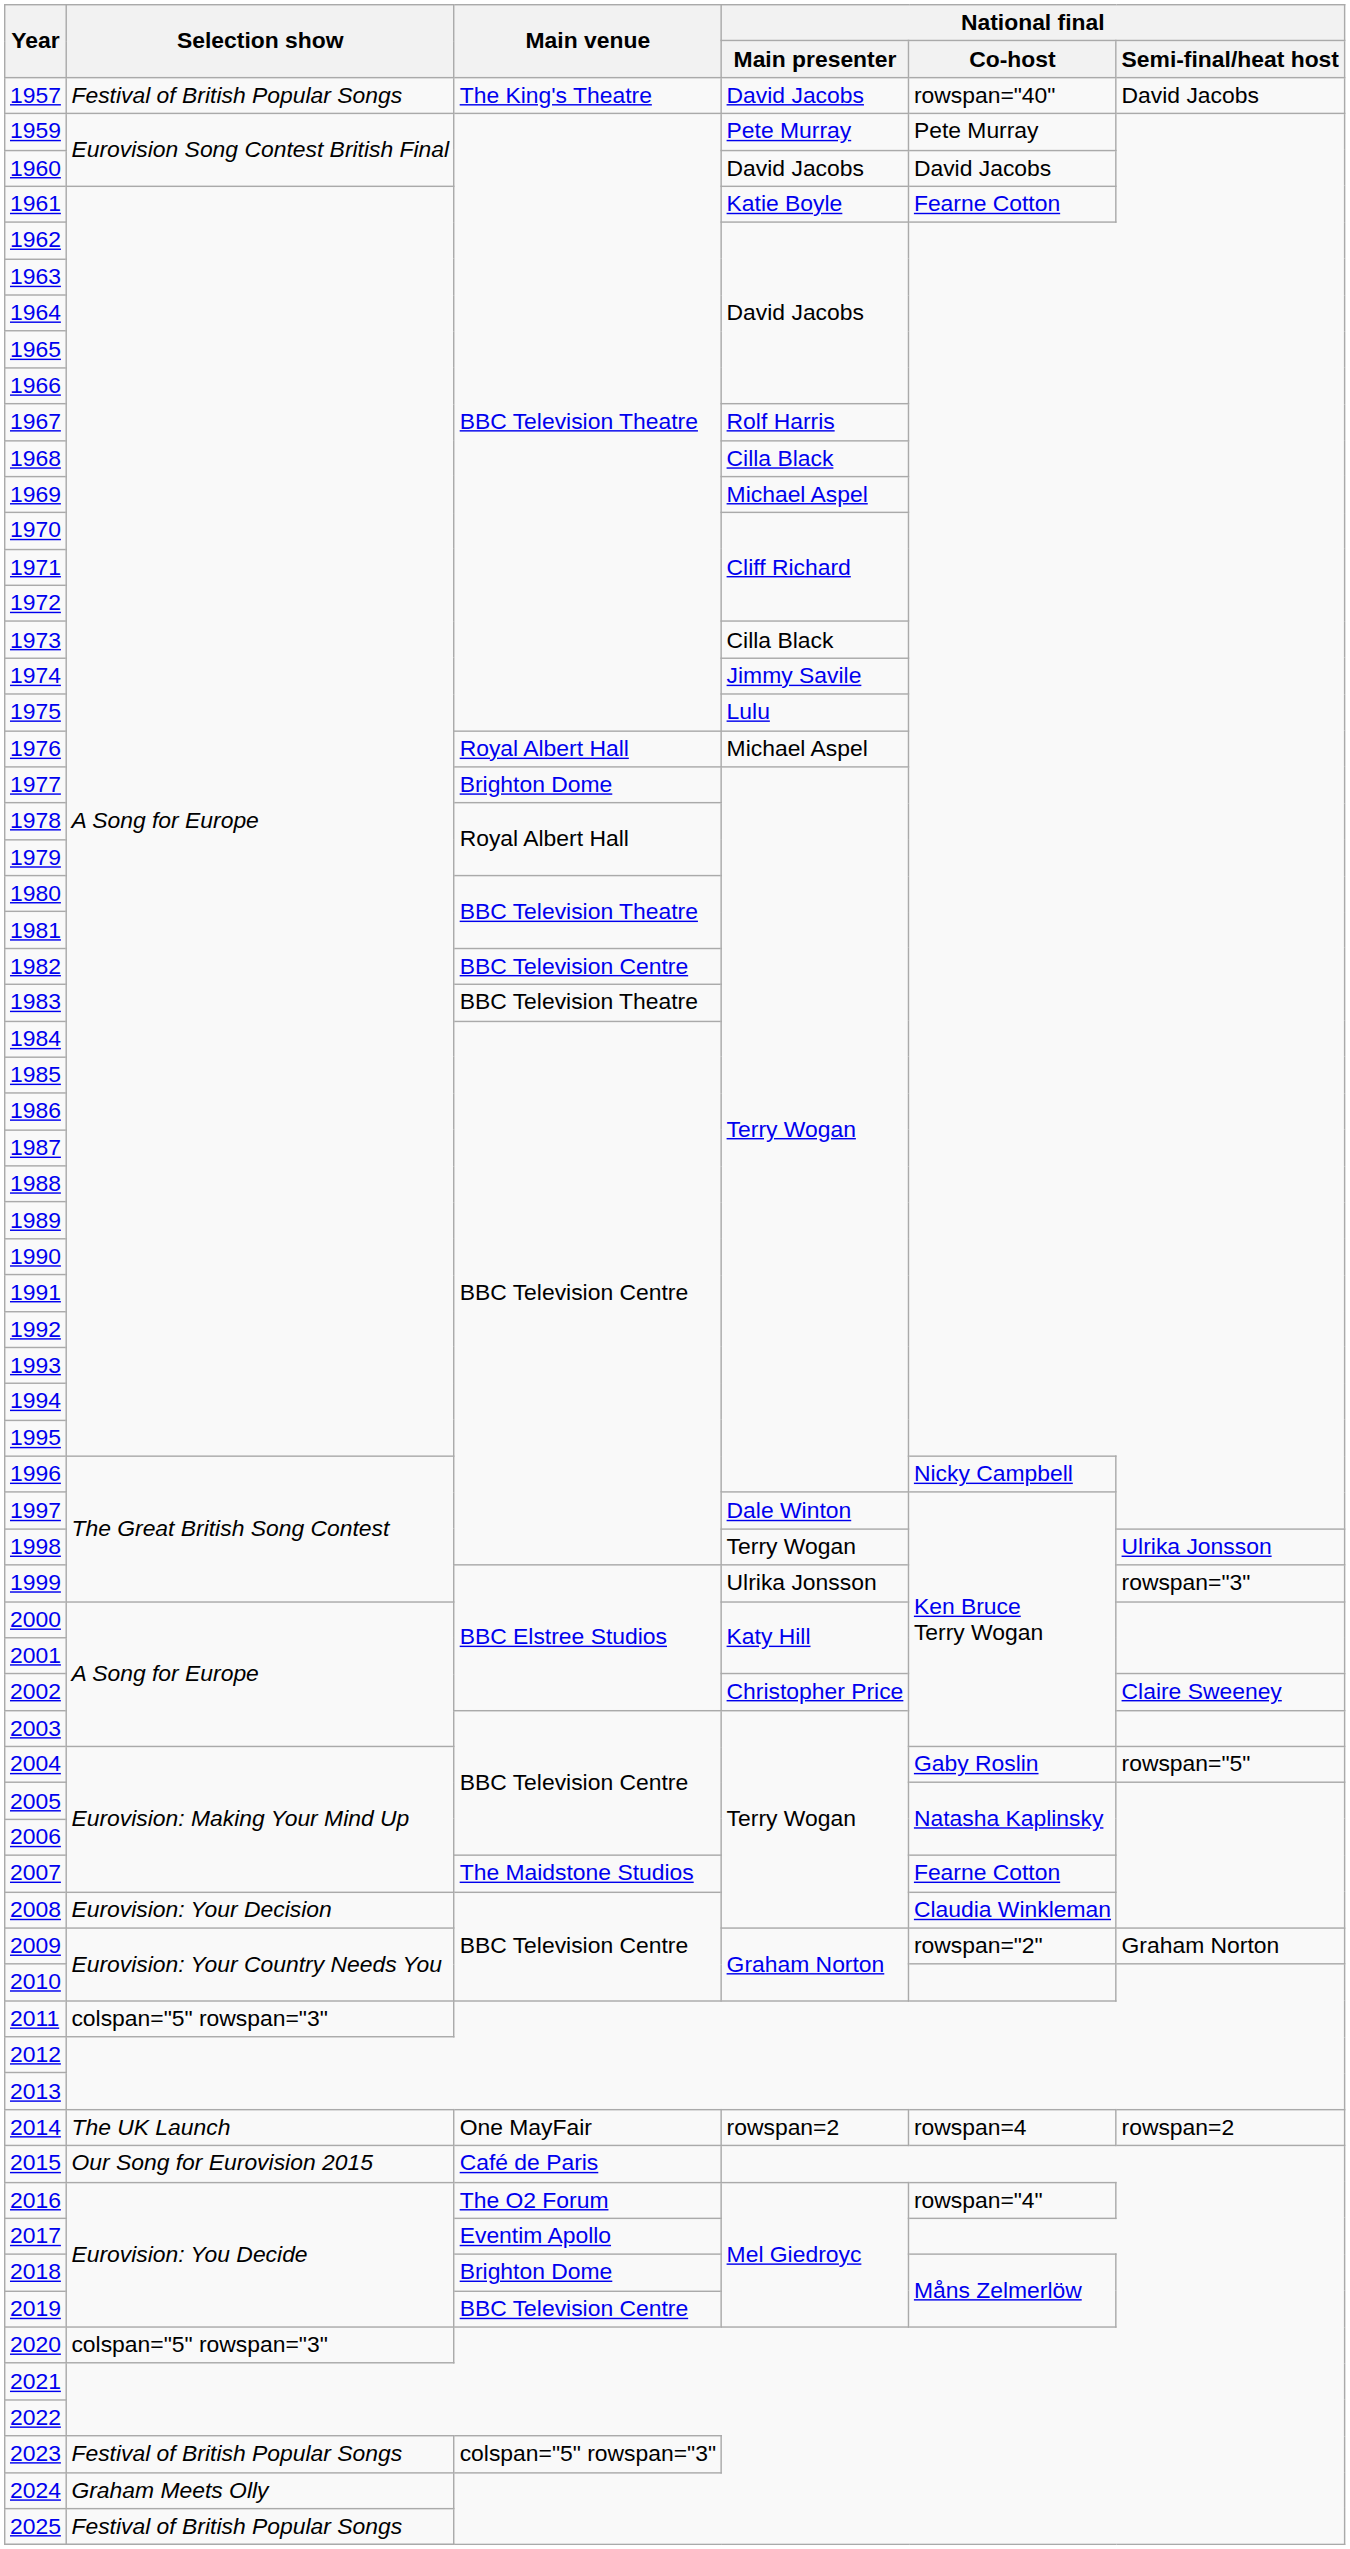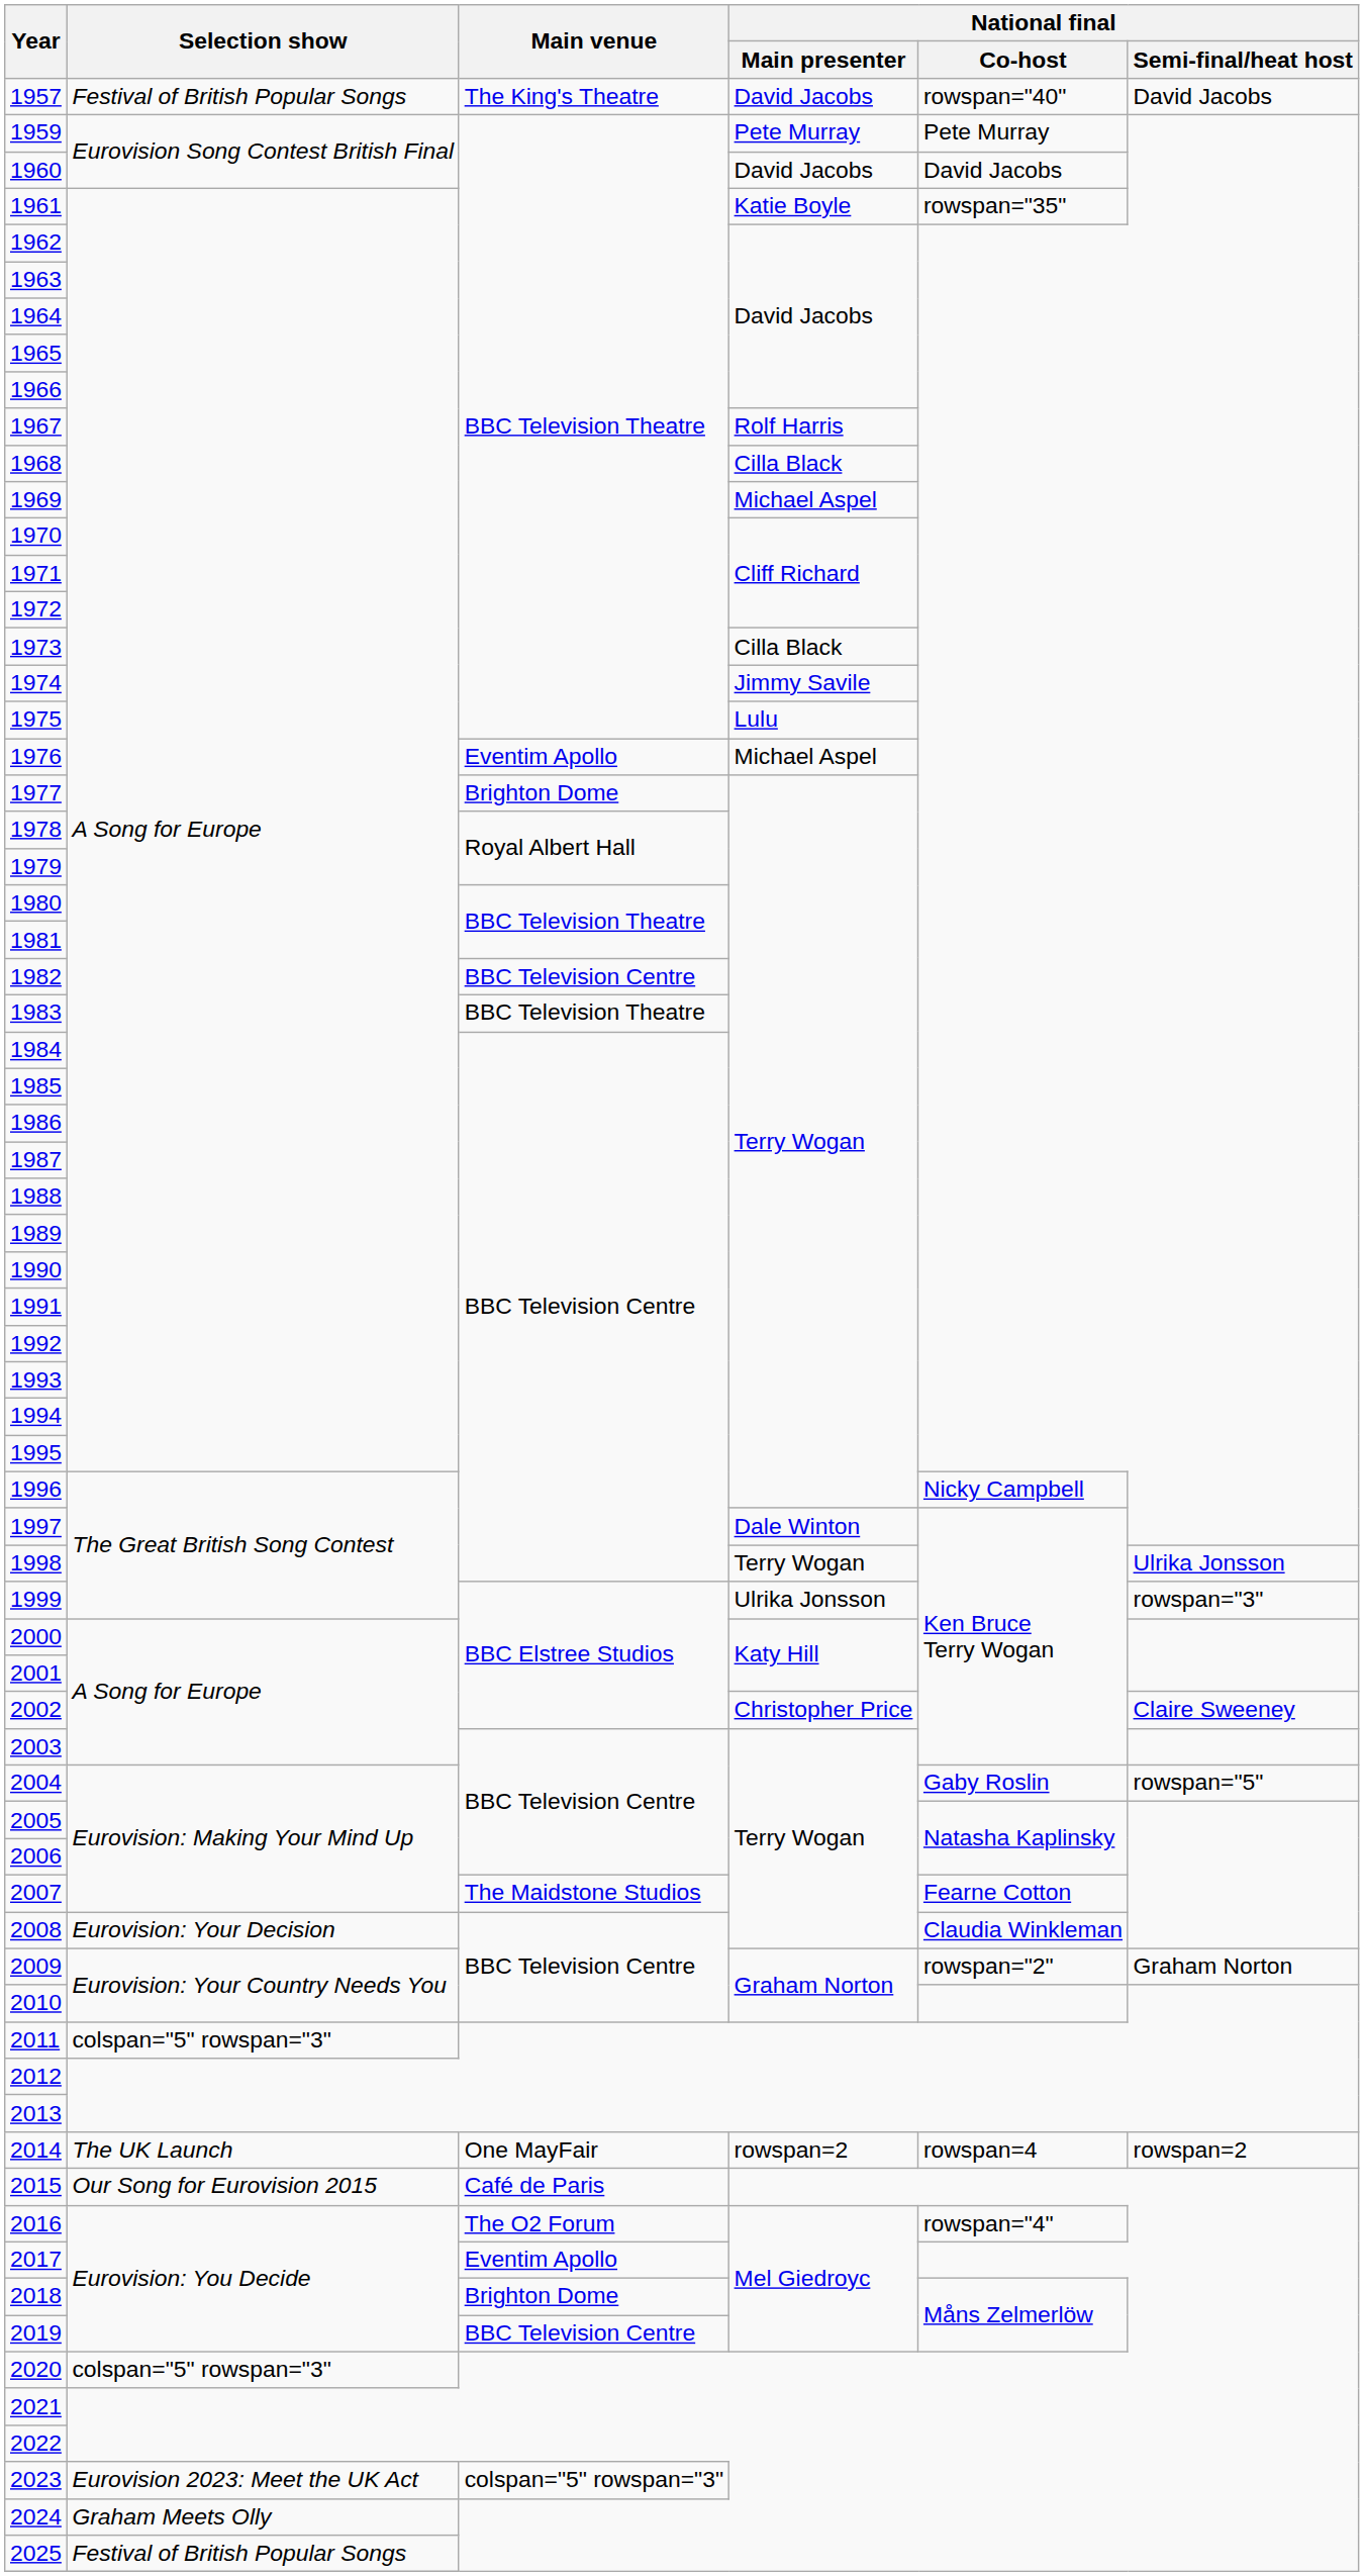1961 | National final / Co-host: Fearne Cotton -> rowspan="35"
1976 | Main venue: Royal Albert Hall -> Eventim Apollo
2023 | Selection show: Festival of British Popular Songs -> Eurovision 2023: Meet the UK Act
